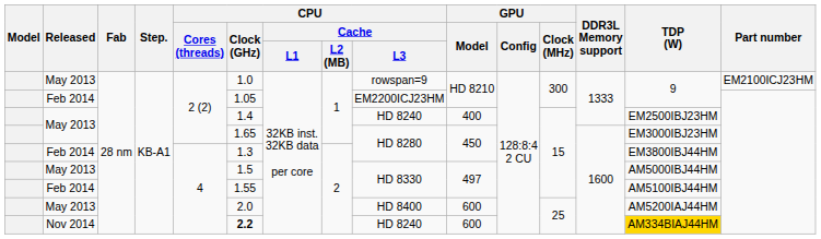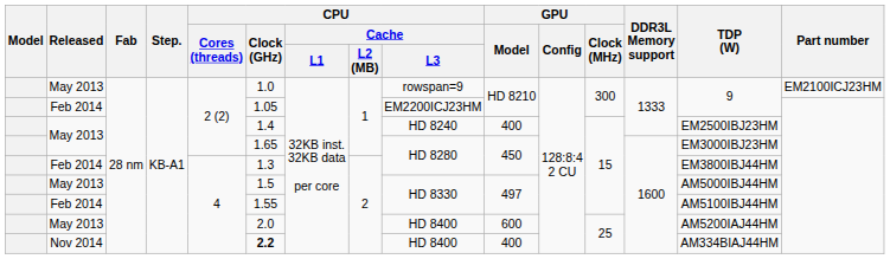Nov 2014 | CPU / Cache / L3: HD 8240 -> HD 8400
Nov 2014 | GPU / Model: 600 -> 400
Nov 2014 | TDP (W): gold background -> no background
